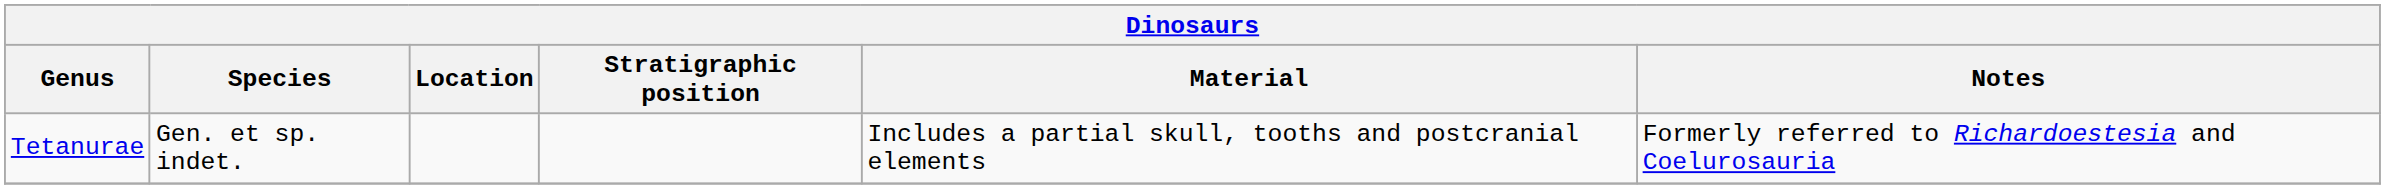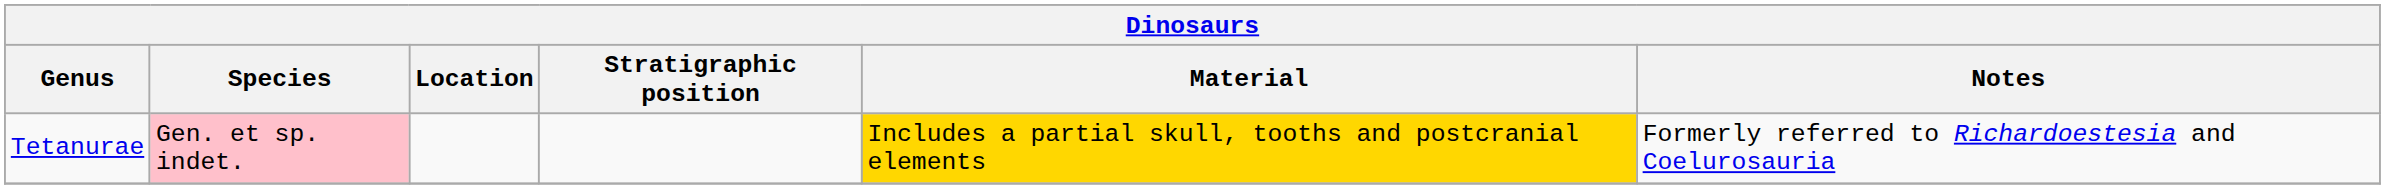Tetanurae | Species: no background -> pink background
Tetanurae | Material: no background -> gold background
